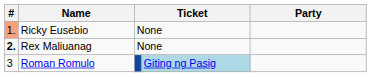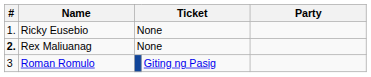Ricky Eusebio | #: lightsalmon background -> no background
Roman Romulo | column 4: lightblue background -> no background
